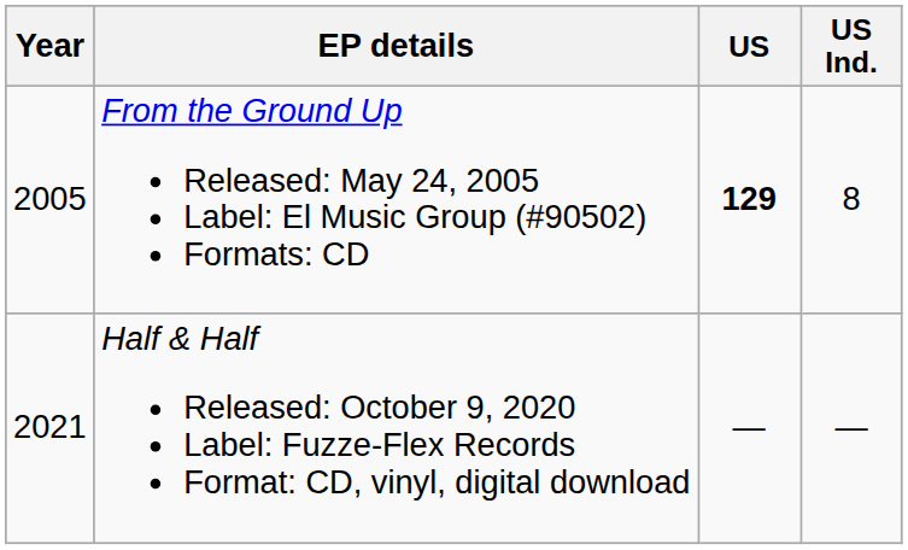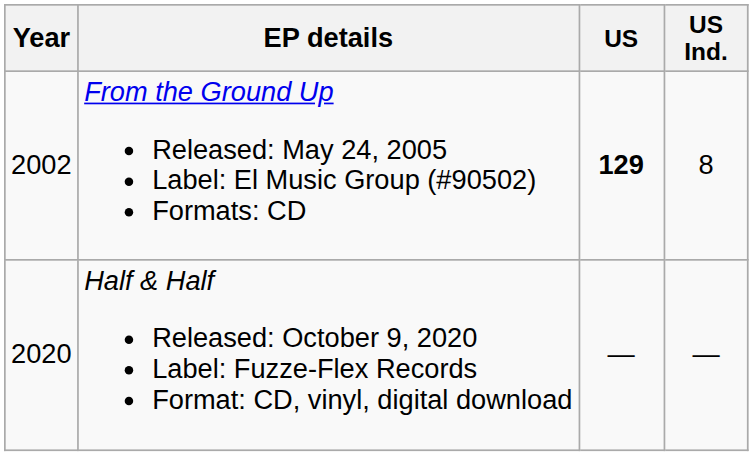row 2 | Year: 2005 -> 2002
row 3 | Year: 2021 -> 2020
